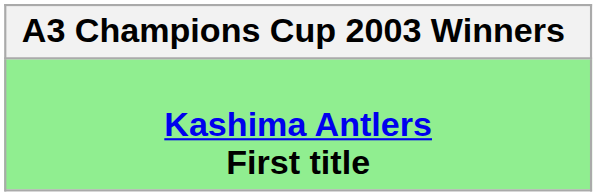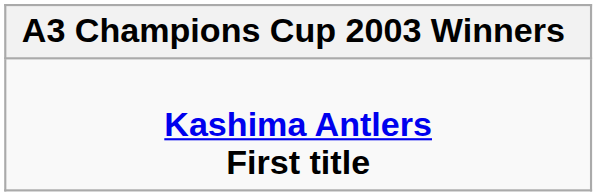row 2 | column 1: lightgreen background -> no background
